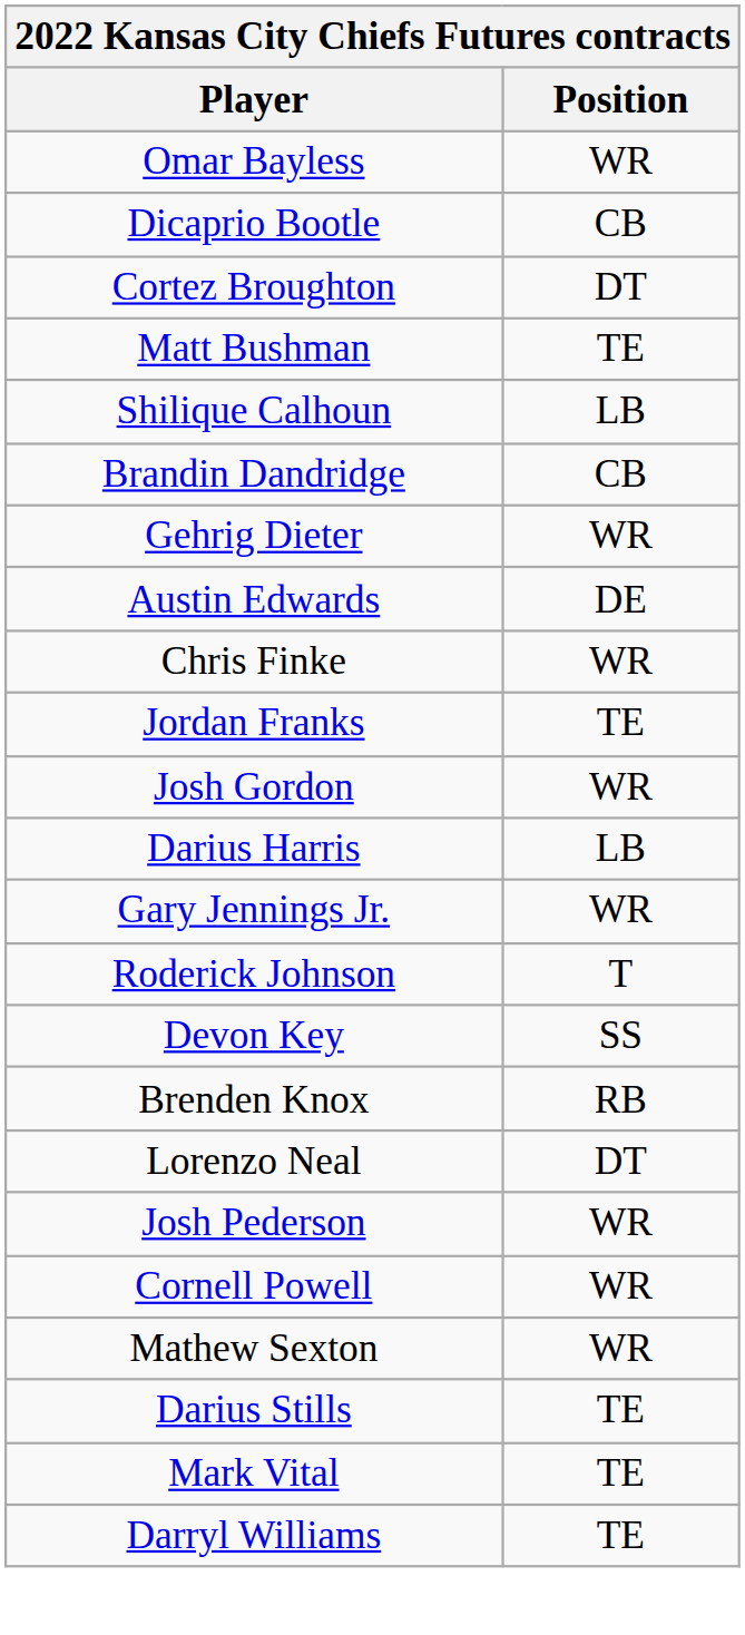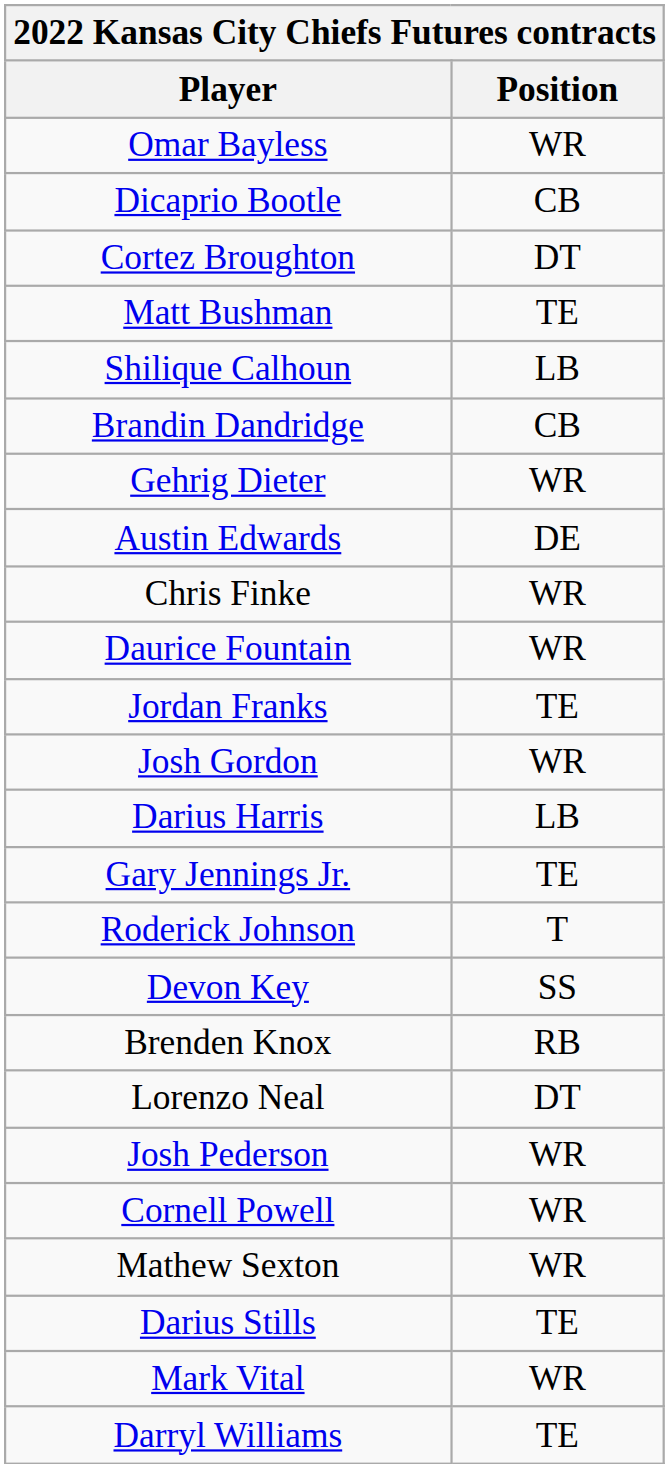+ row: Daurice Fountain | WR
Gary Jennings Jr. | Position: WR -> TE
Mark Vital | Position: TE -> WR
